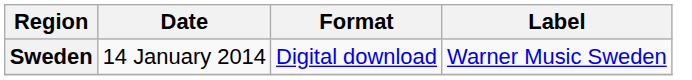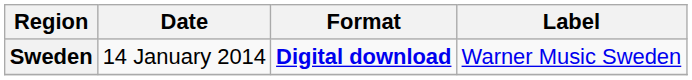Sweden | Format: normal -> bold
